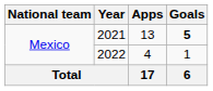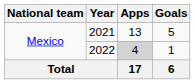2021 | Goals: bold -> normal
2022 | Apps: no background -> lightgrey background
